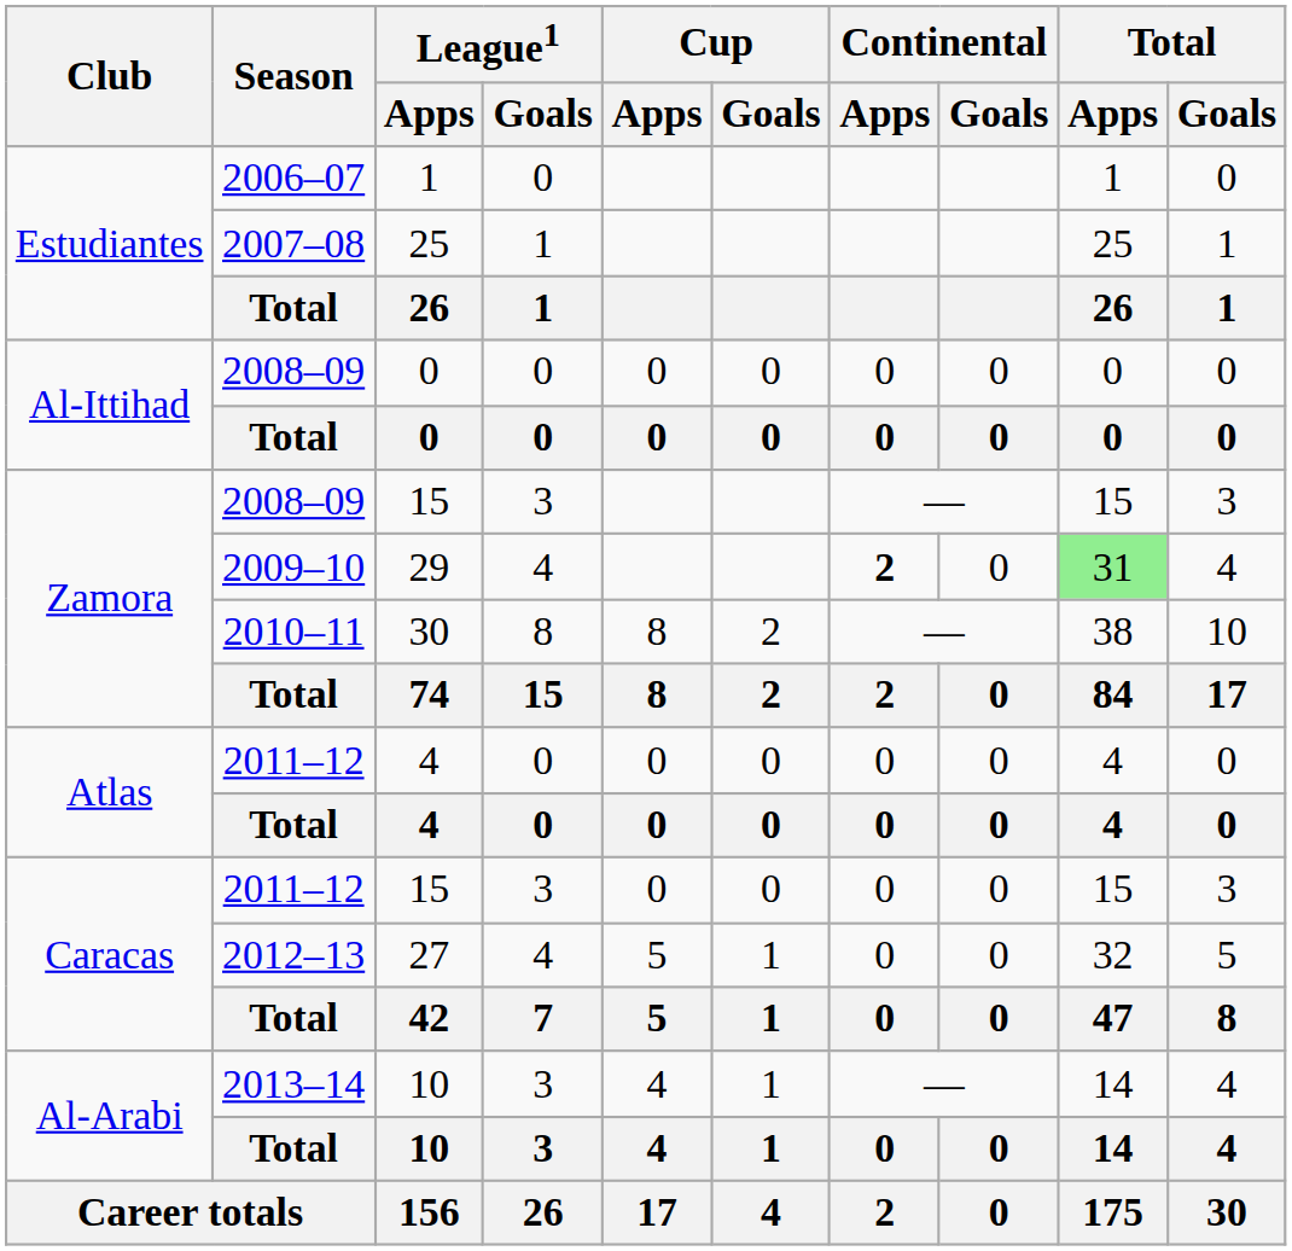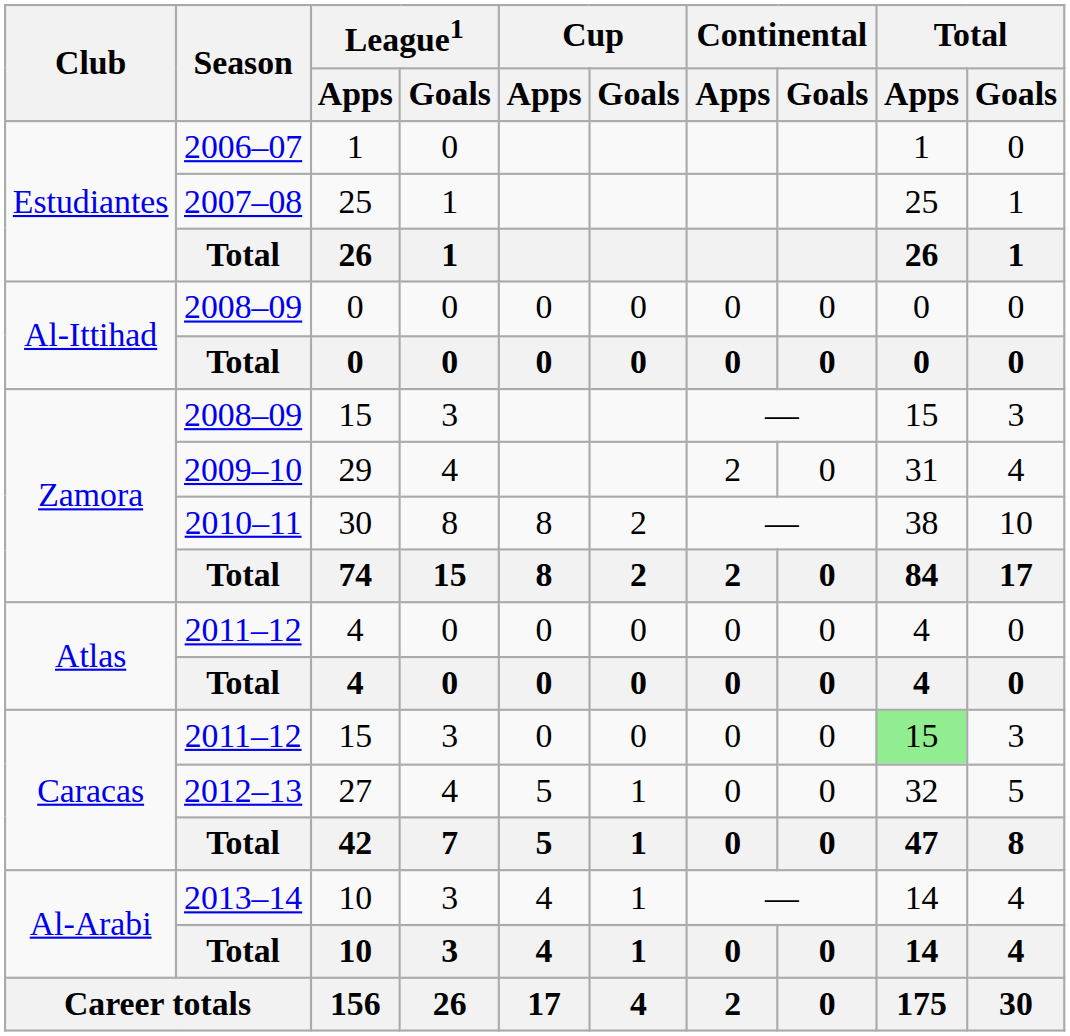29 | Continental / Apps: bold -> normal
29 | Total / Apps: lightgreen background -> no background
2011–12 / 15 | Total / Apps: no background -> lightgreen background
